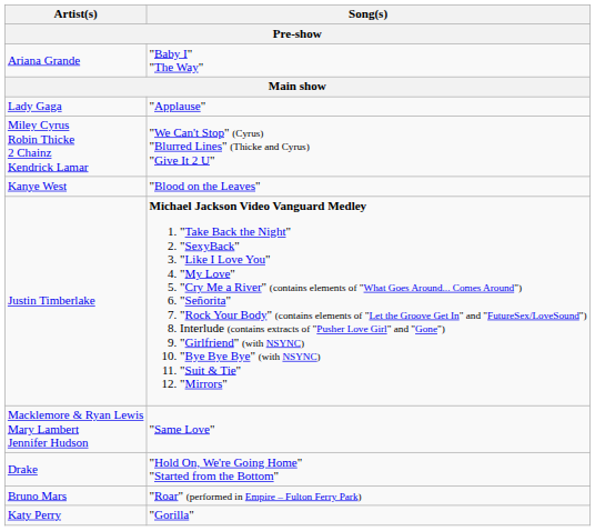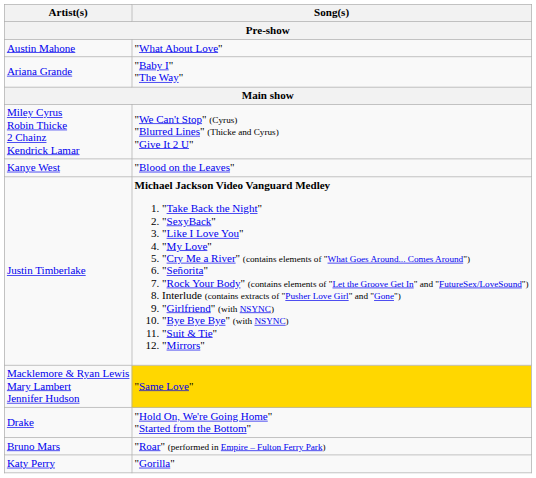+ row: Austin Mahone | "What About Love"
- row: Lady Gaga | "Applause"
Macklemore & Ryan Lewis Mary Lambert Jennifer Hudson | Song(s): no background -> gold background
